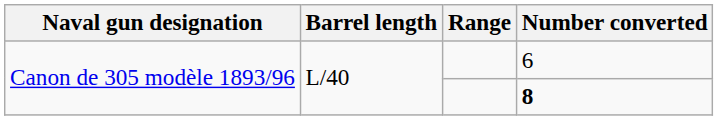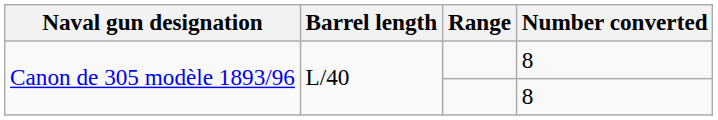row 2 | Number converted: 6 -> 8
row 3 | Number converted: bold -> normal
